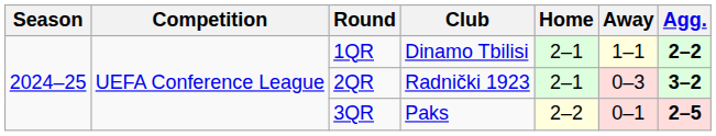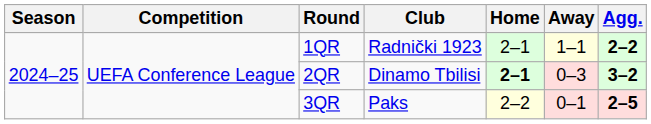1QR | Club: Dinamo Tbilisi -> Radnički 1923
2QR | Club: Radnički 1923 -> Dinamo Tbilisi
2QR | Home: normal -> bold
